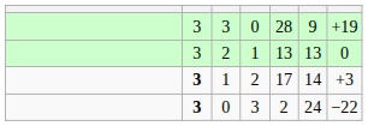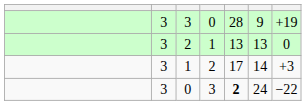row 4 | column 2: bold -> normal
row 5 | column 2: bold -> normal
row 5 | column 5: normal -> bold
